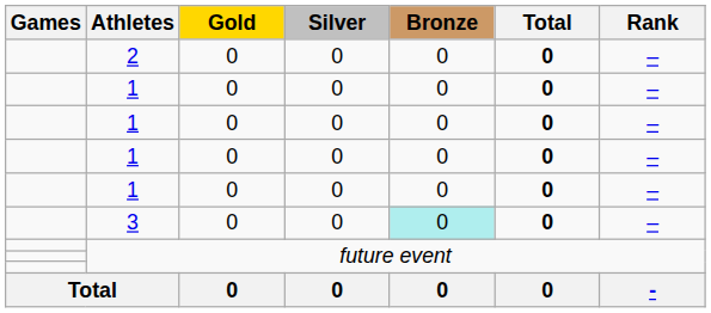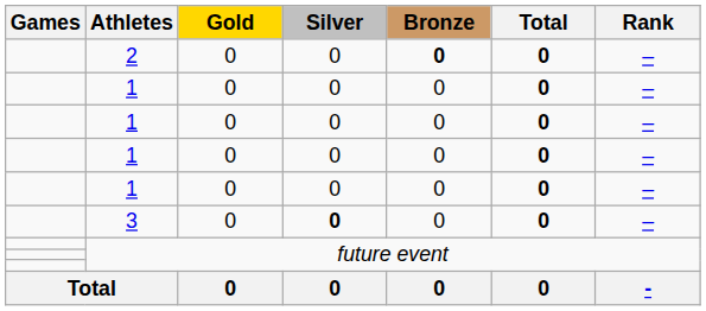2 | Bronze: normal -> bold
3 | Silver: normal -> bold
3 | Bronze: paleturquoise background -> no background
